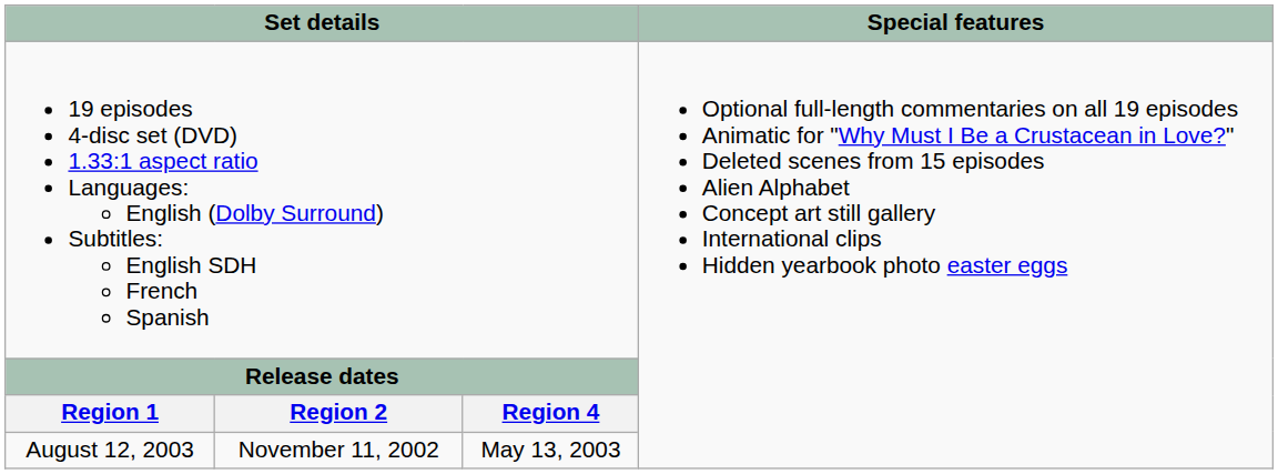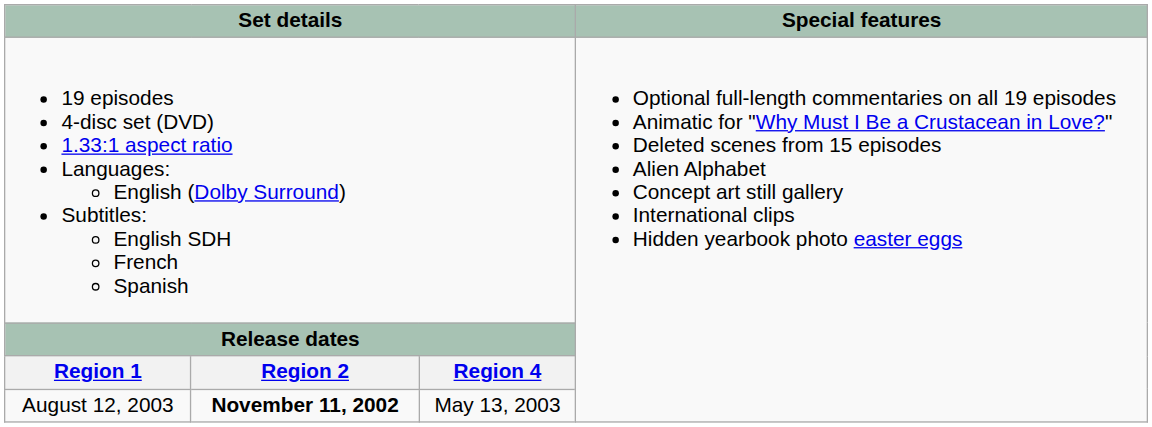August 12, 2003 | column 2: normal -> bold
